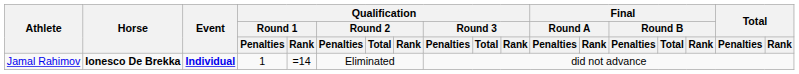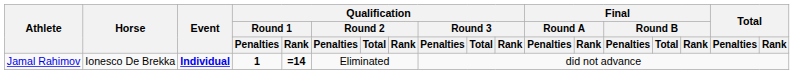Jamal Rahimov | Horse: bold -> normal
Jamal Rahimov | Qualification / Round 1 / Penalties: normal -> bold
Jamal Rahimov | Qualification / Round 1 / Rank: normal -> bold
